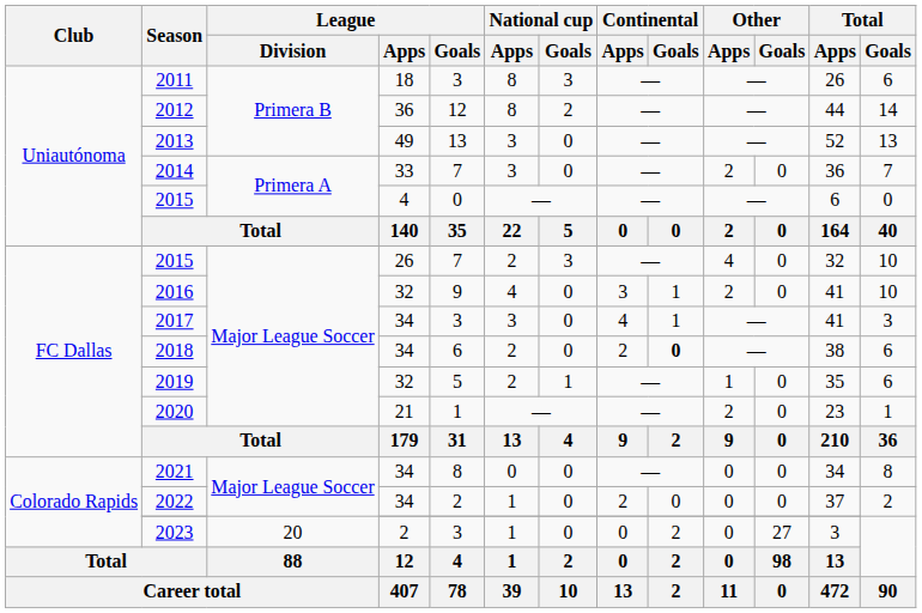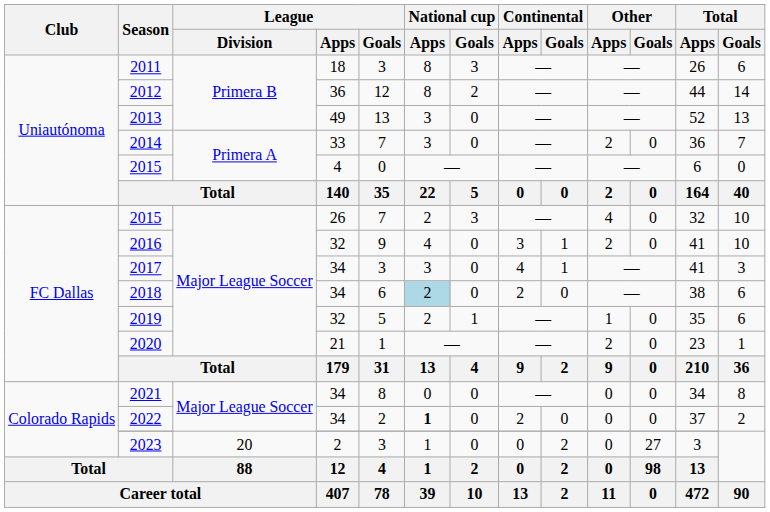2018 | National cup / Apps: no background -> lightblue background
2018 | Continental / Goals: bold -> normal
2022 | National cup / Apps: normal -> bold
